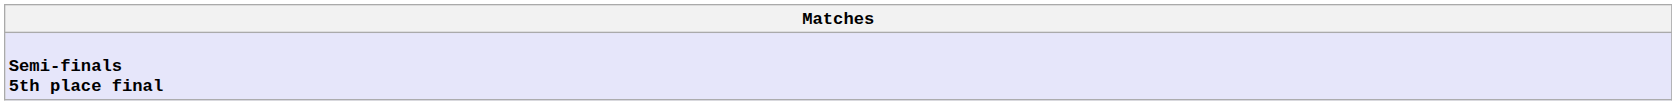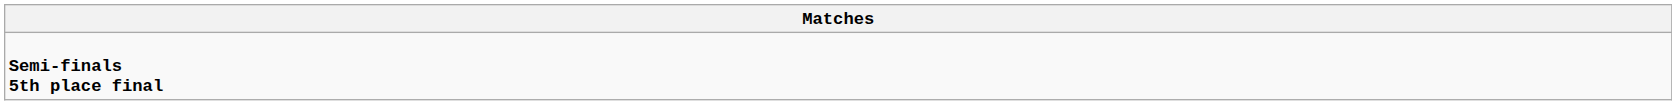row 2 | column 1: lavender background -> no background
